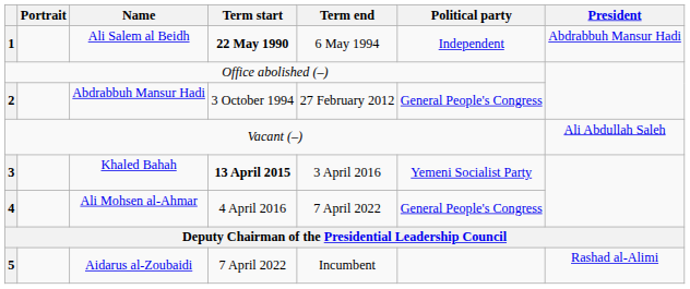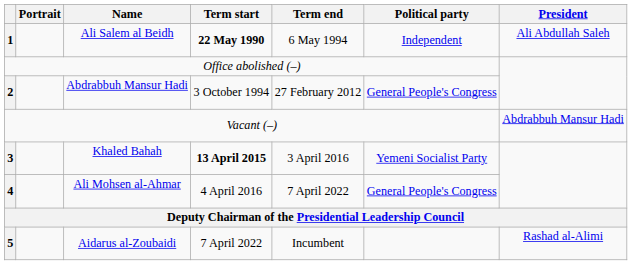Ali Salem al Beidh | President: Abdrabbuh Mansur Hadi -> Ali Abdullah Saleh
Vacant (–) | President: Ali Abdullah Saleh -> Abdrabbuh Mansur Hadi
